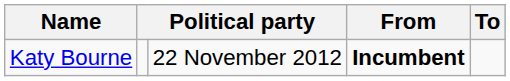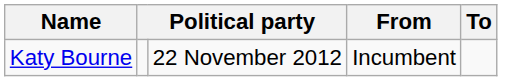Katy Bourne | From: bold -> normal
